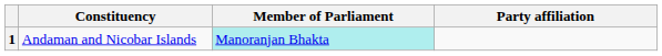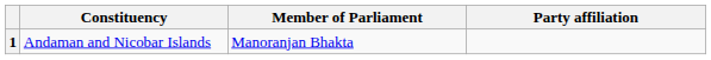1 | Member of Parliament: paleturquoise background -> no background
